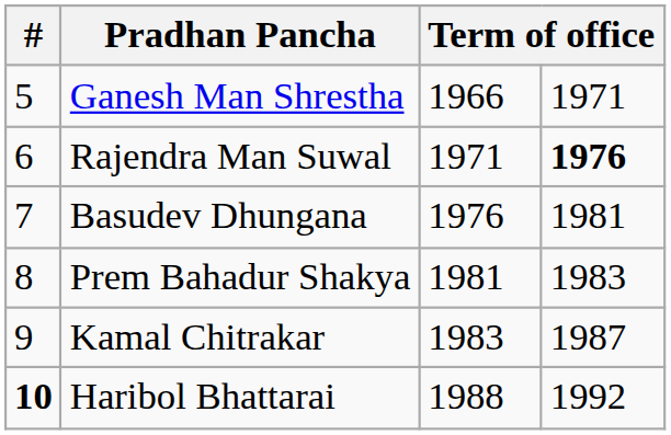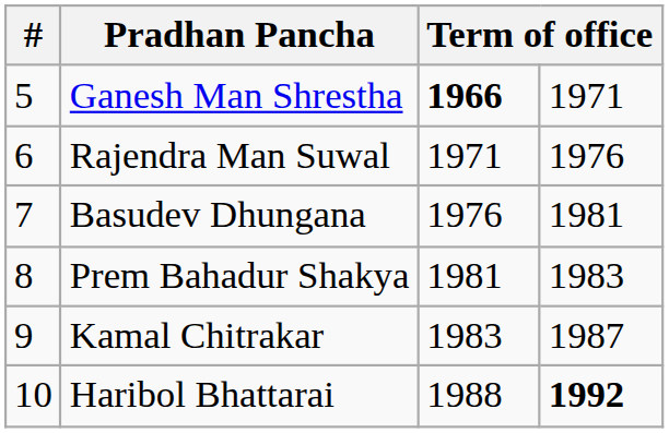Ganesh Man Shrestha | column 3: normal -> bold
Rajendra Man Suwal | column 4: bold -> normal
Haribol Bhattarai | #: bold -> normal
Haribol Bhattarai | column 4: normal -> bold
